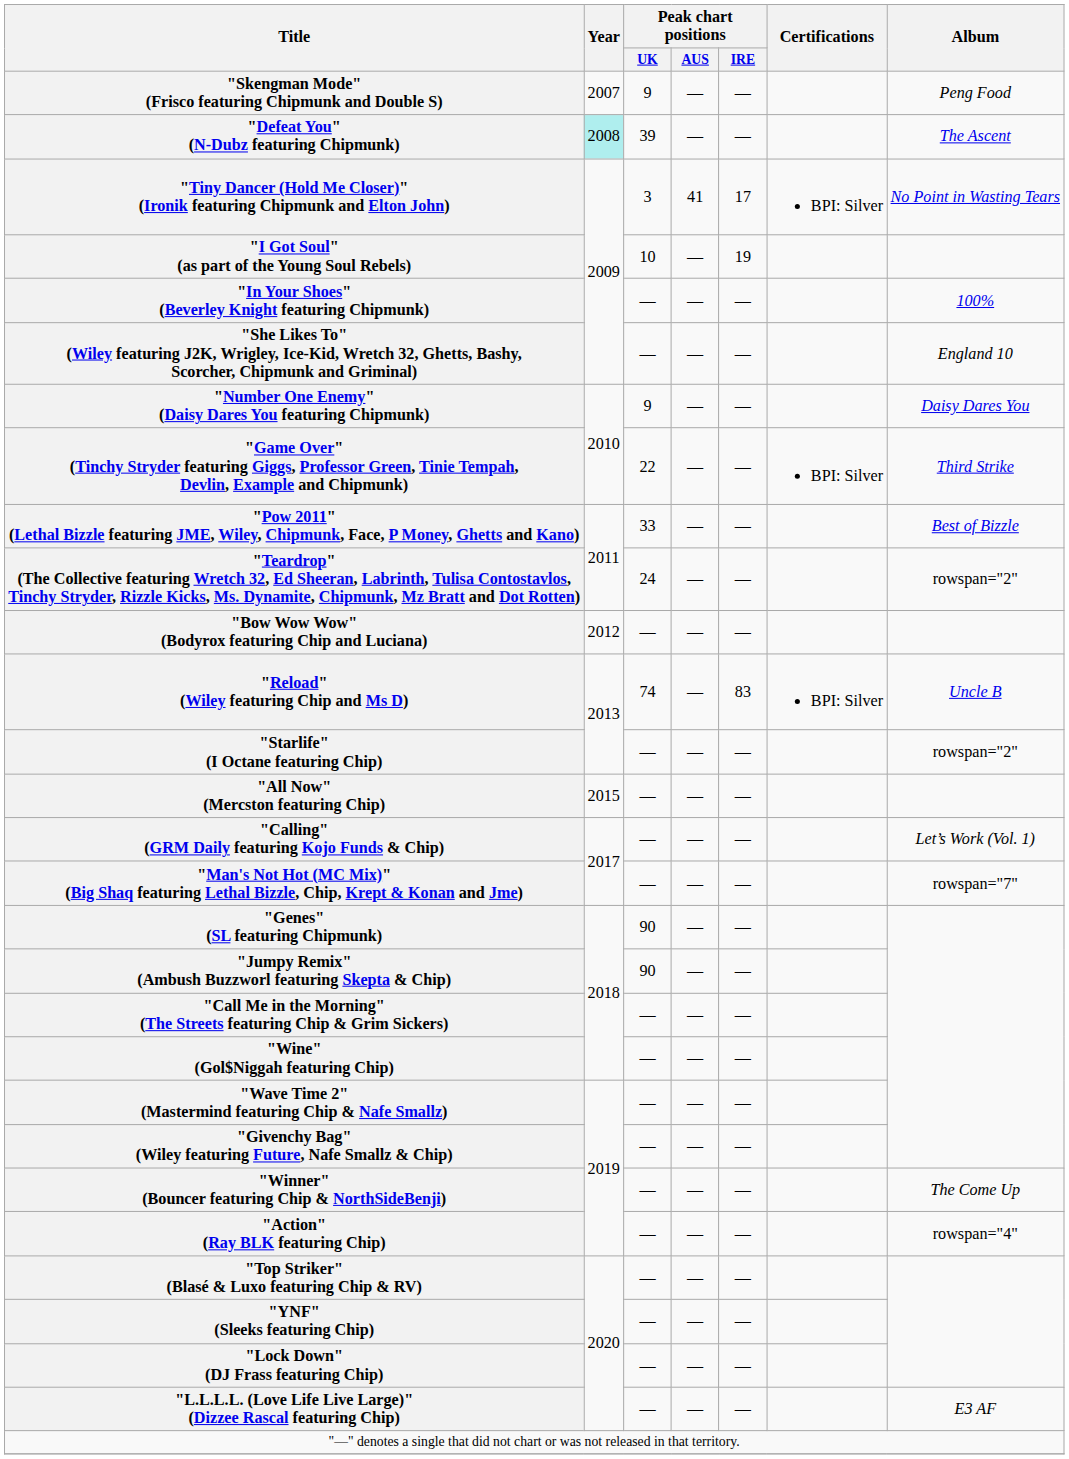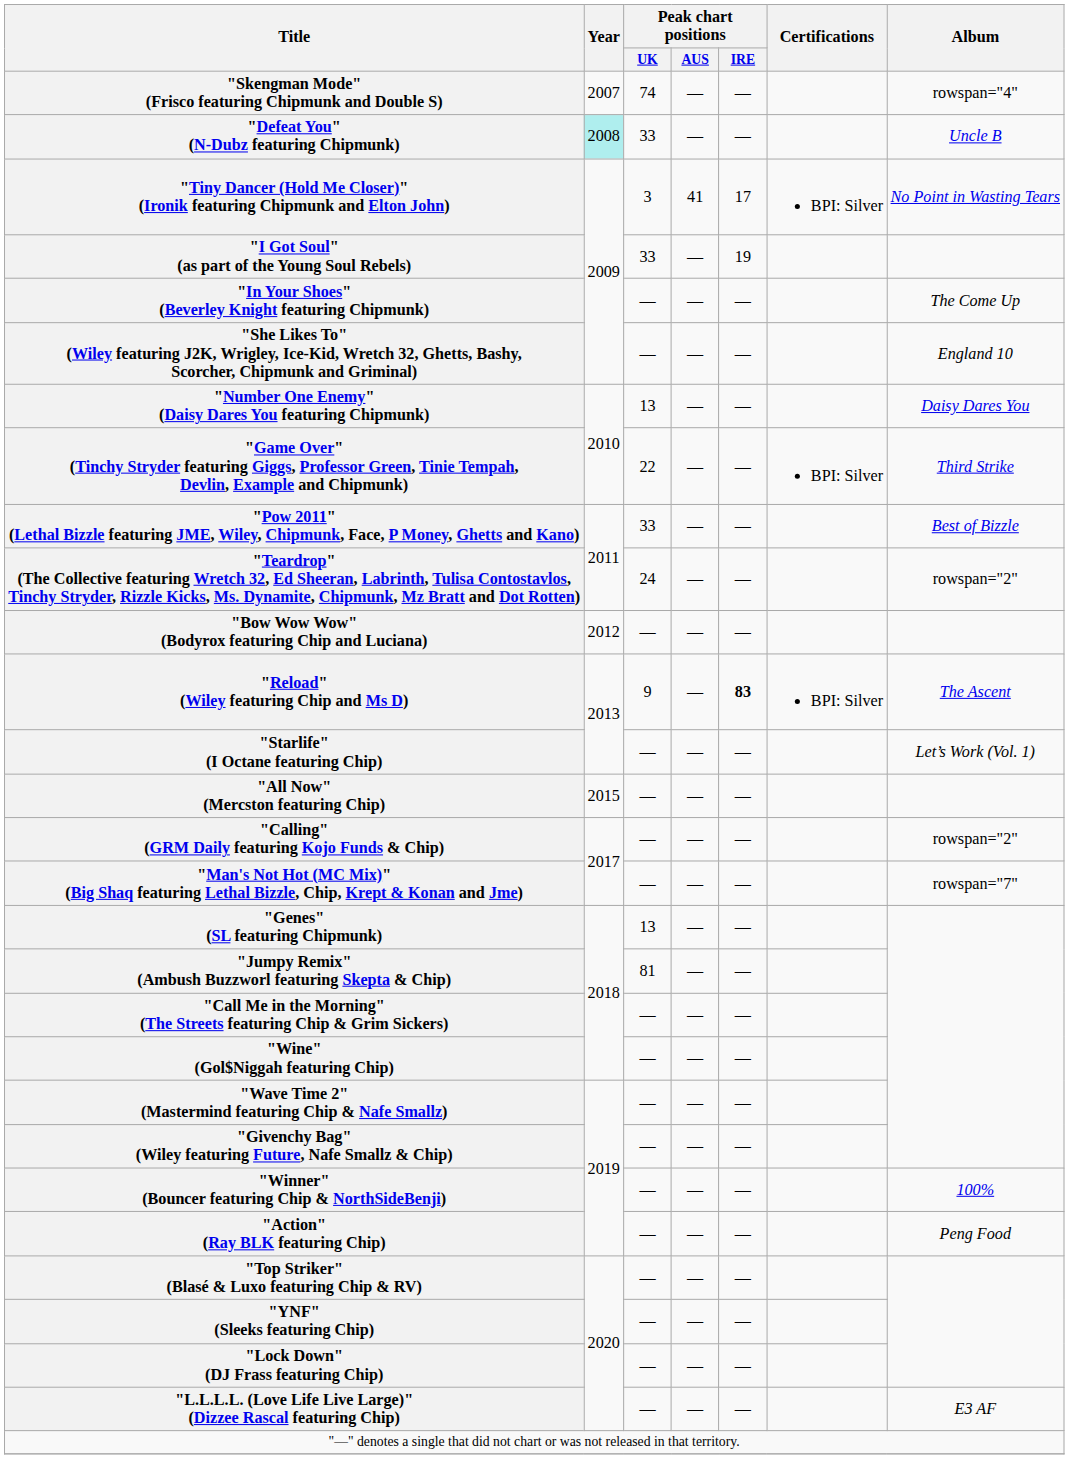"Skengman Mode" (Frisco featuring Chipmunk and Double S) | Peak chart positions / UK: 9 -> 74
"Skengman Mode" (Frisco featuring Chipmunk and Double S) | Album: Peng Food -> rowspan="4"
"Defeat You" (N-Dubz featuring Chipmunk) | Peak chart positions / UK: 39 -> 33
"Defeat You" (N-Dubz featuring Chipmunk) | Album: The Ascent -> Uncle B
"I Got Soul" (as part of the Young Soul Rebels) | Peak chart positions / UK: 10 -> 33
"In Your Shoes" (Beverley Knight featuring Chipmunk) | Album: 100% -> The Come Up
"Number One Enemy" (Daisy Dares You featuring Chipmunk) | Peak chart positions / UK: 9 -> 13
"Reload" (Wiley featuring Chip and Ms D) | Peak chart positions / UK: 74 -> 9
"Reload" (Wiley featuring Chip and Ms D) | Peak chart positions / IRE: normal -> bold
"Reload" (Wiley featuring Chip and Ms D) | Album: Uncle B -> The Ascent
"Starlife" (I Octane featuring Chip) | Album: rowspan="2" -> Let’s Work (Vol. 1)
"Calling" (GRM Daily featuring Kojo Funds & Chip) | Album: Let’s Work (Vol. 1) -> rowspan="2"
"Genes" (SL featuring Chipmunk) | Peak chart positions / UK: 90 -> 13
"Jumpy Remix" (Ambush Buzzworl featuring Skepta & Chip) | Peak chart positions / UK: 90 -> 81
"Winner" (Bouncer featuring Chip & NorthSideBenji) | Album: The Come Up -> 100%
"Action" (Ray BLK featuring Chip) | Album: rowspan="4" -> Peng Food
